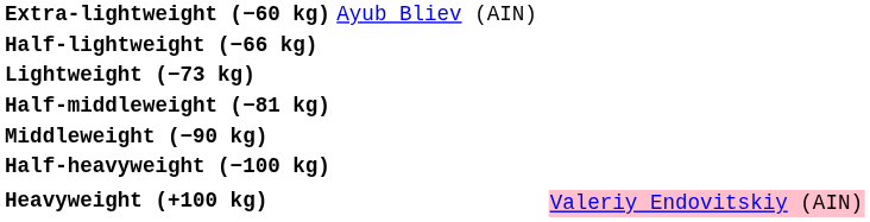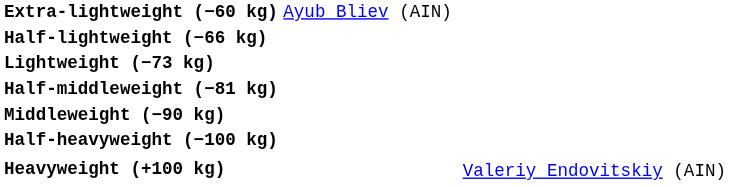Heavyweight (+100 kg) / Valeriy Endovitskiy (AIN) | column 3: pink background -> no background
